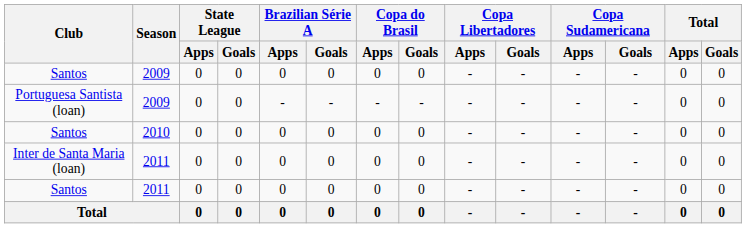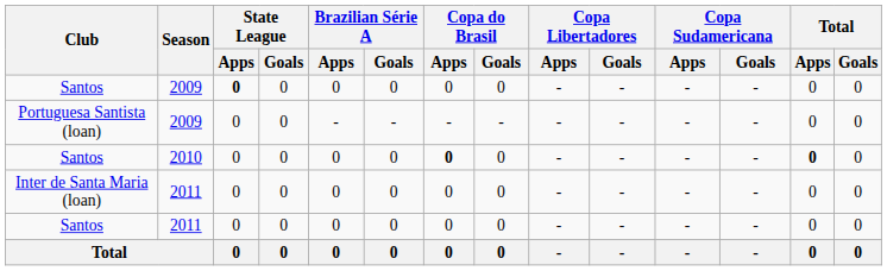Santos / 2009 | State League / Apps: normal -> bold
Santos / 2010 | Copa do Brasil / Apps: normal -> bold
Santos / 2010 | Total / Apps: normal -> bold
